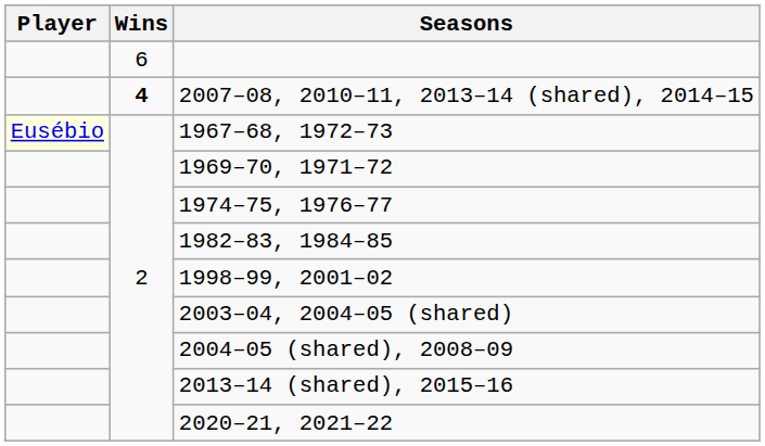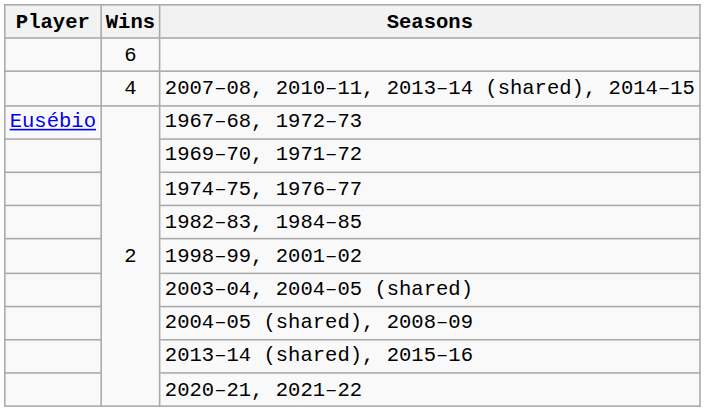2007–08, 2010–11, 2013–14 (shared), 2014–15 | Wins: bold -> normal
1967–68, 1972–73 | Player: lightyellow background -> no background
